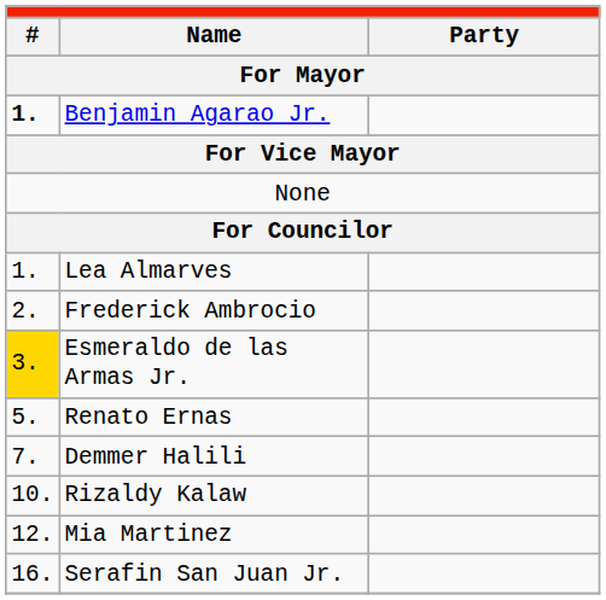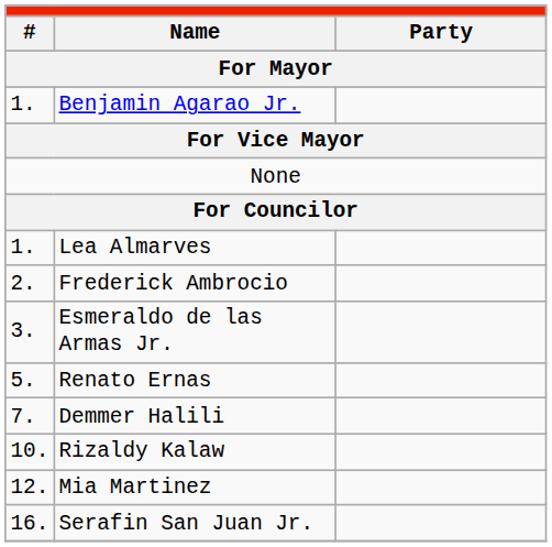Benjamin Agarao Jr. | column 1: bold -> normal
Esmeraldo de las Armas Jr. | column 1: gold background -> no background
